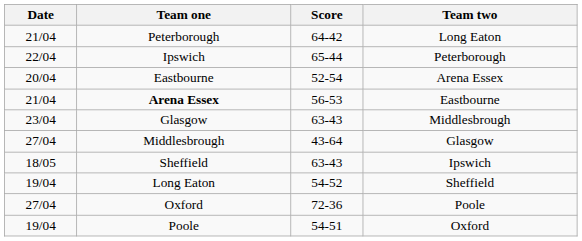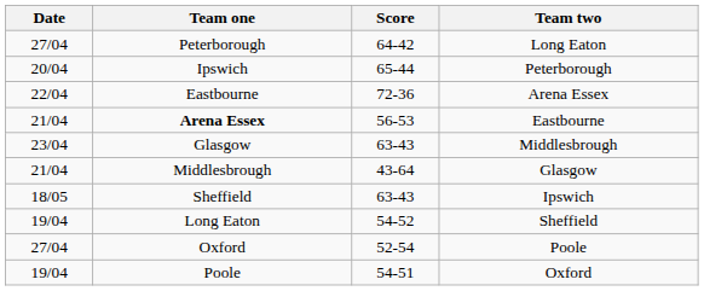row 2 | Date: 21/04 -> 27/04
row 3 | Date: 22/04 -> 20/04
row 4 | Date: 20/04 -> 22/04
row 4 | Score: 52-54 -> 72-36
row 7 | Date: 27/04 -> 21/04
row 10 | Score: 72-36 -> 52-54
